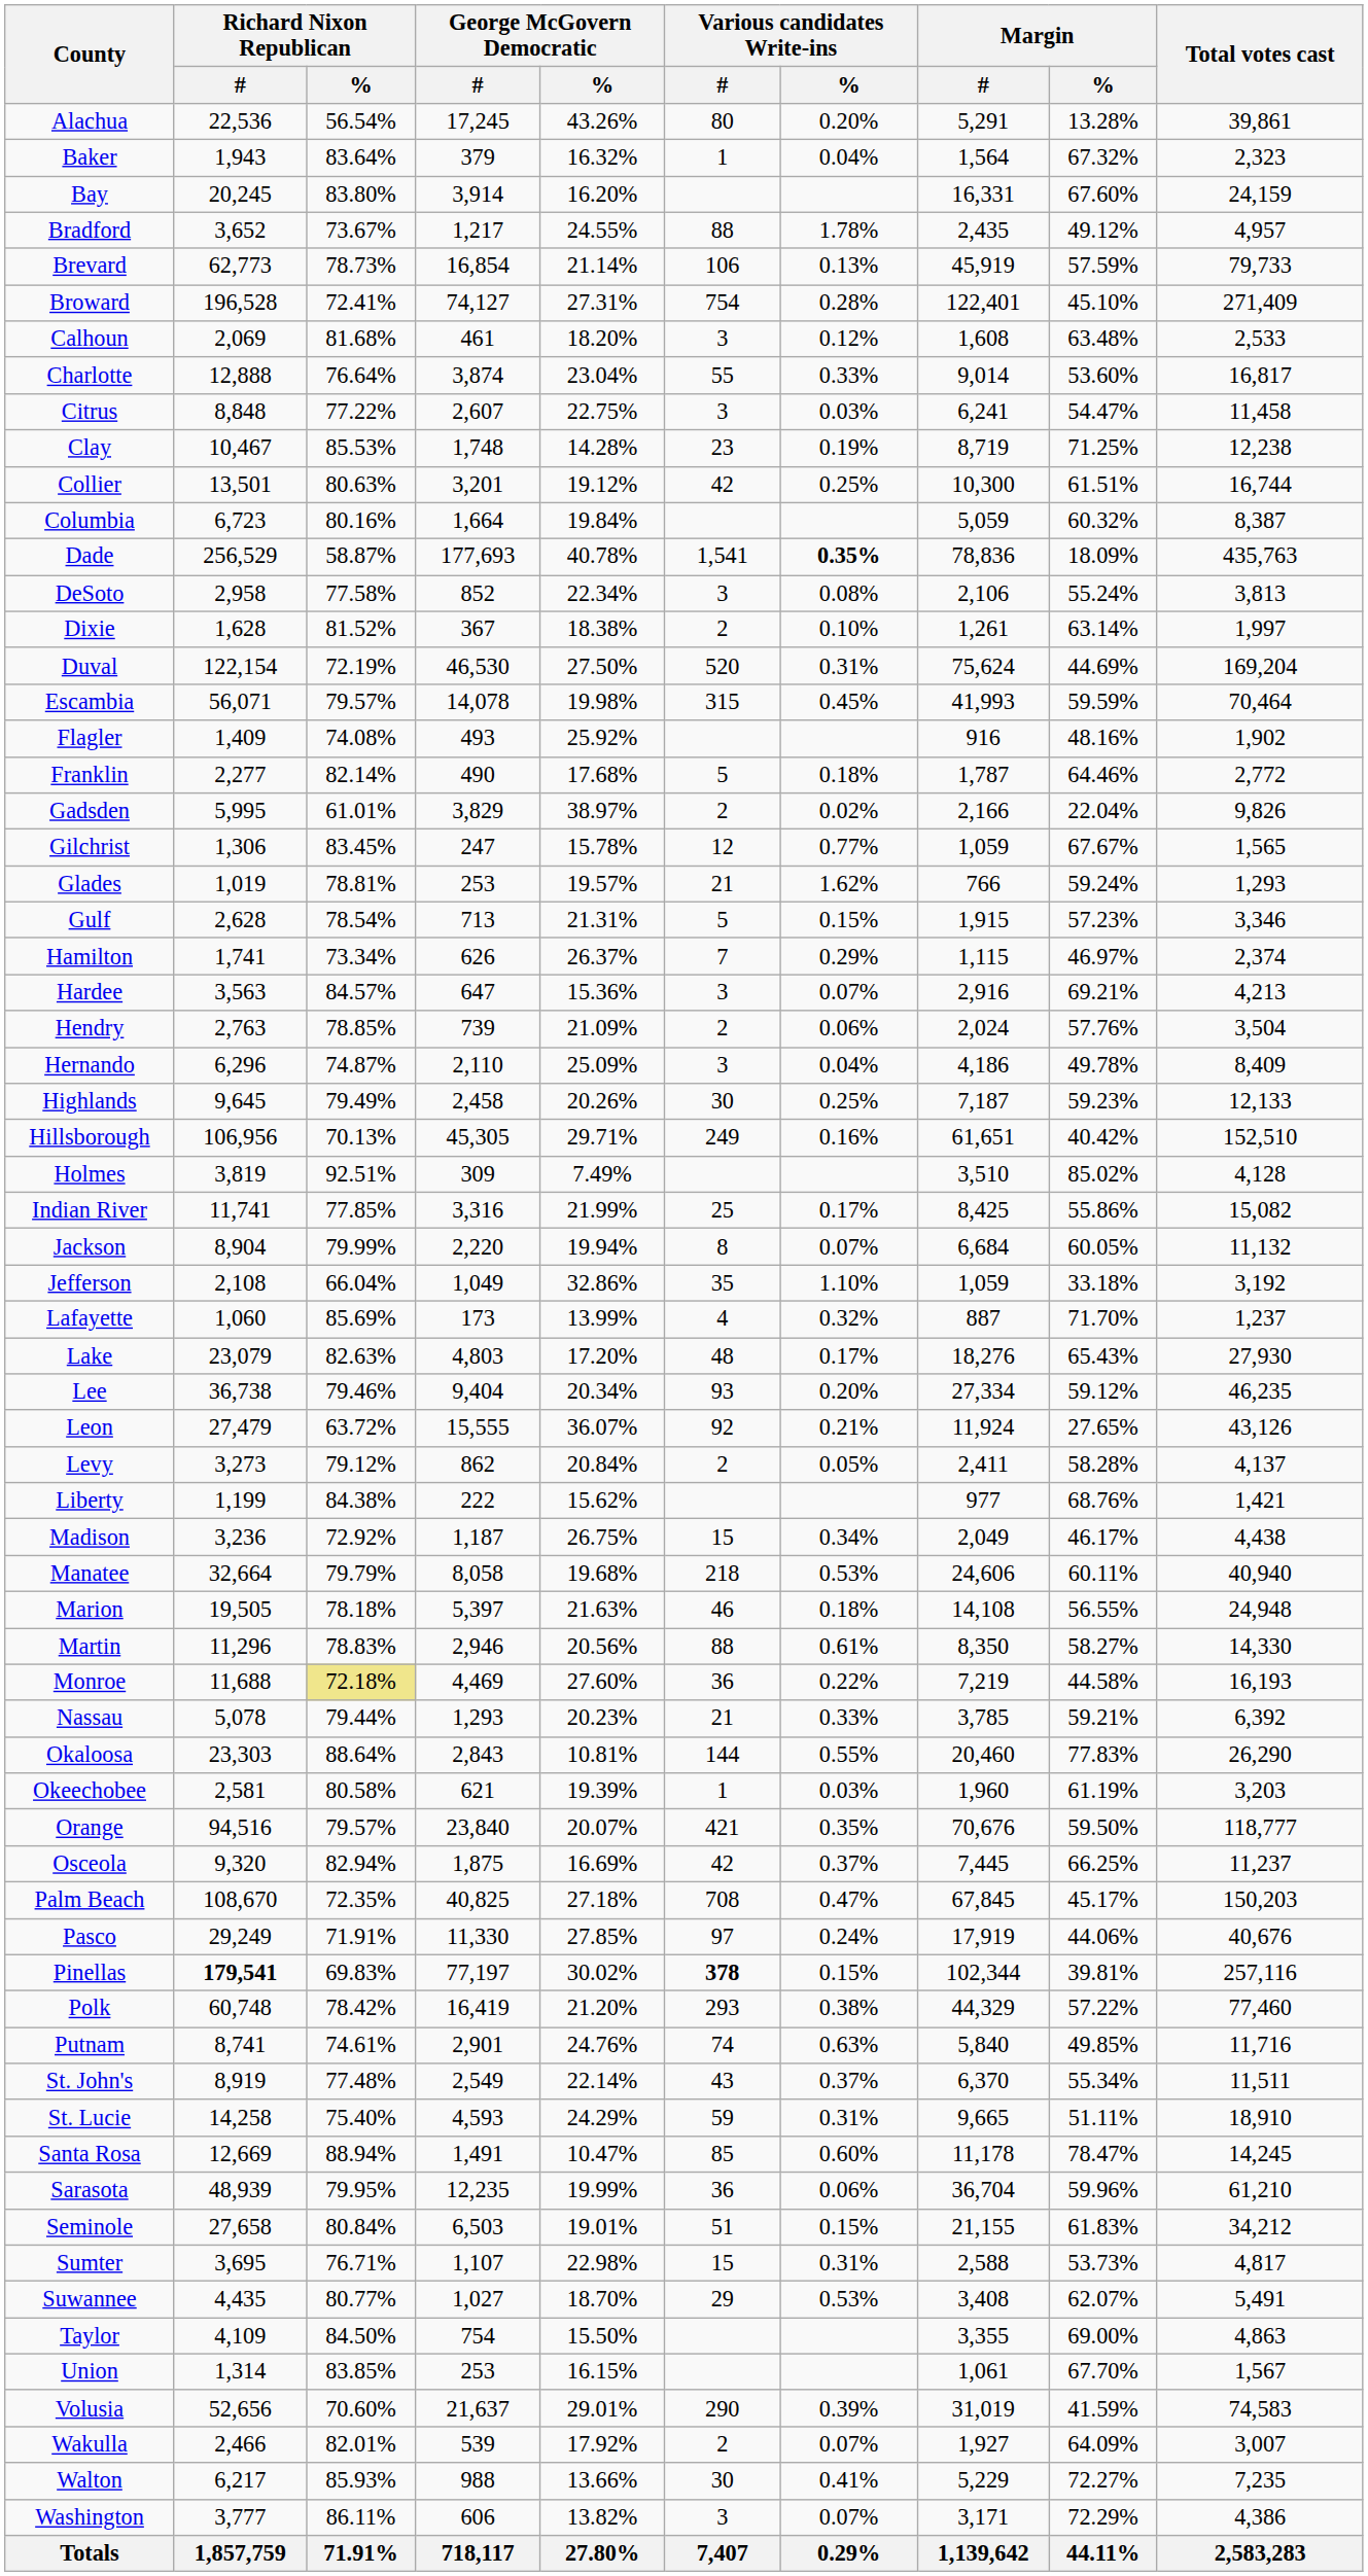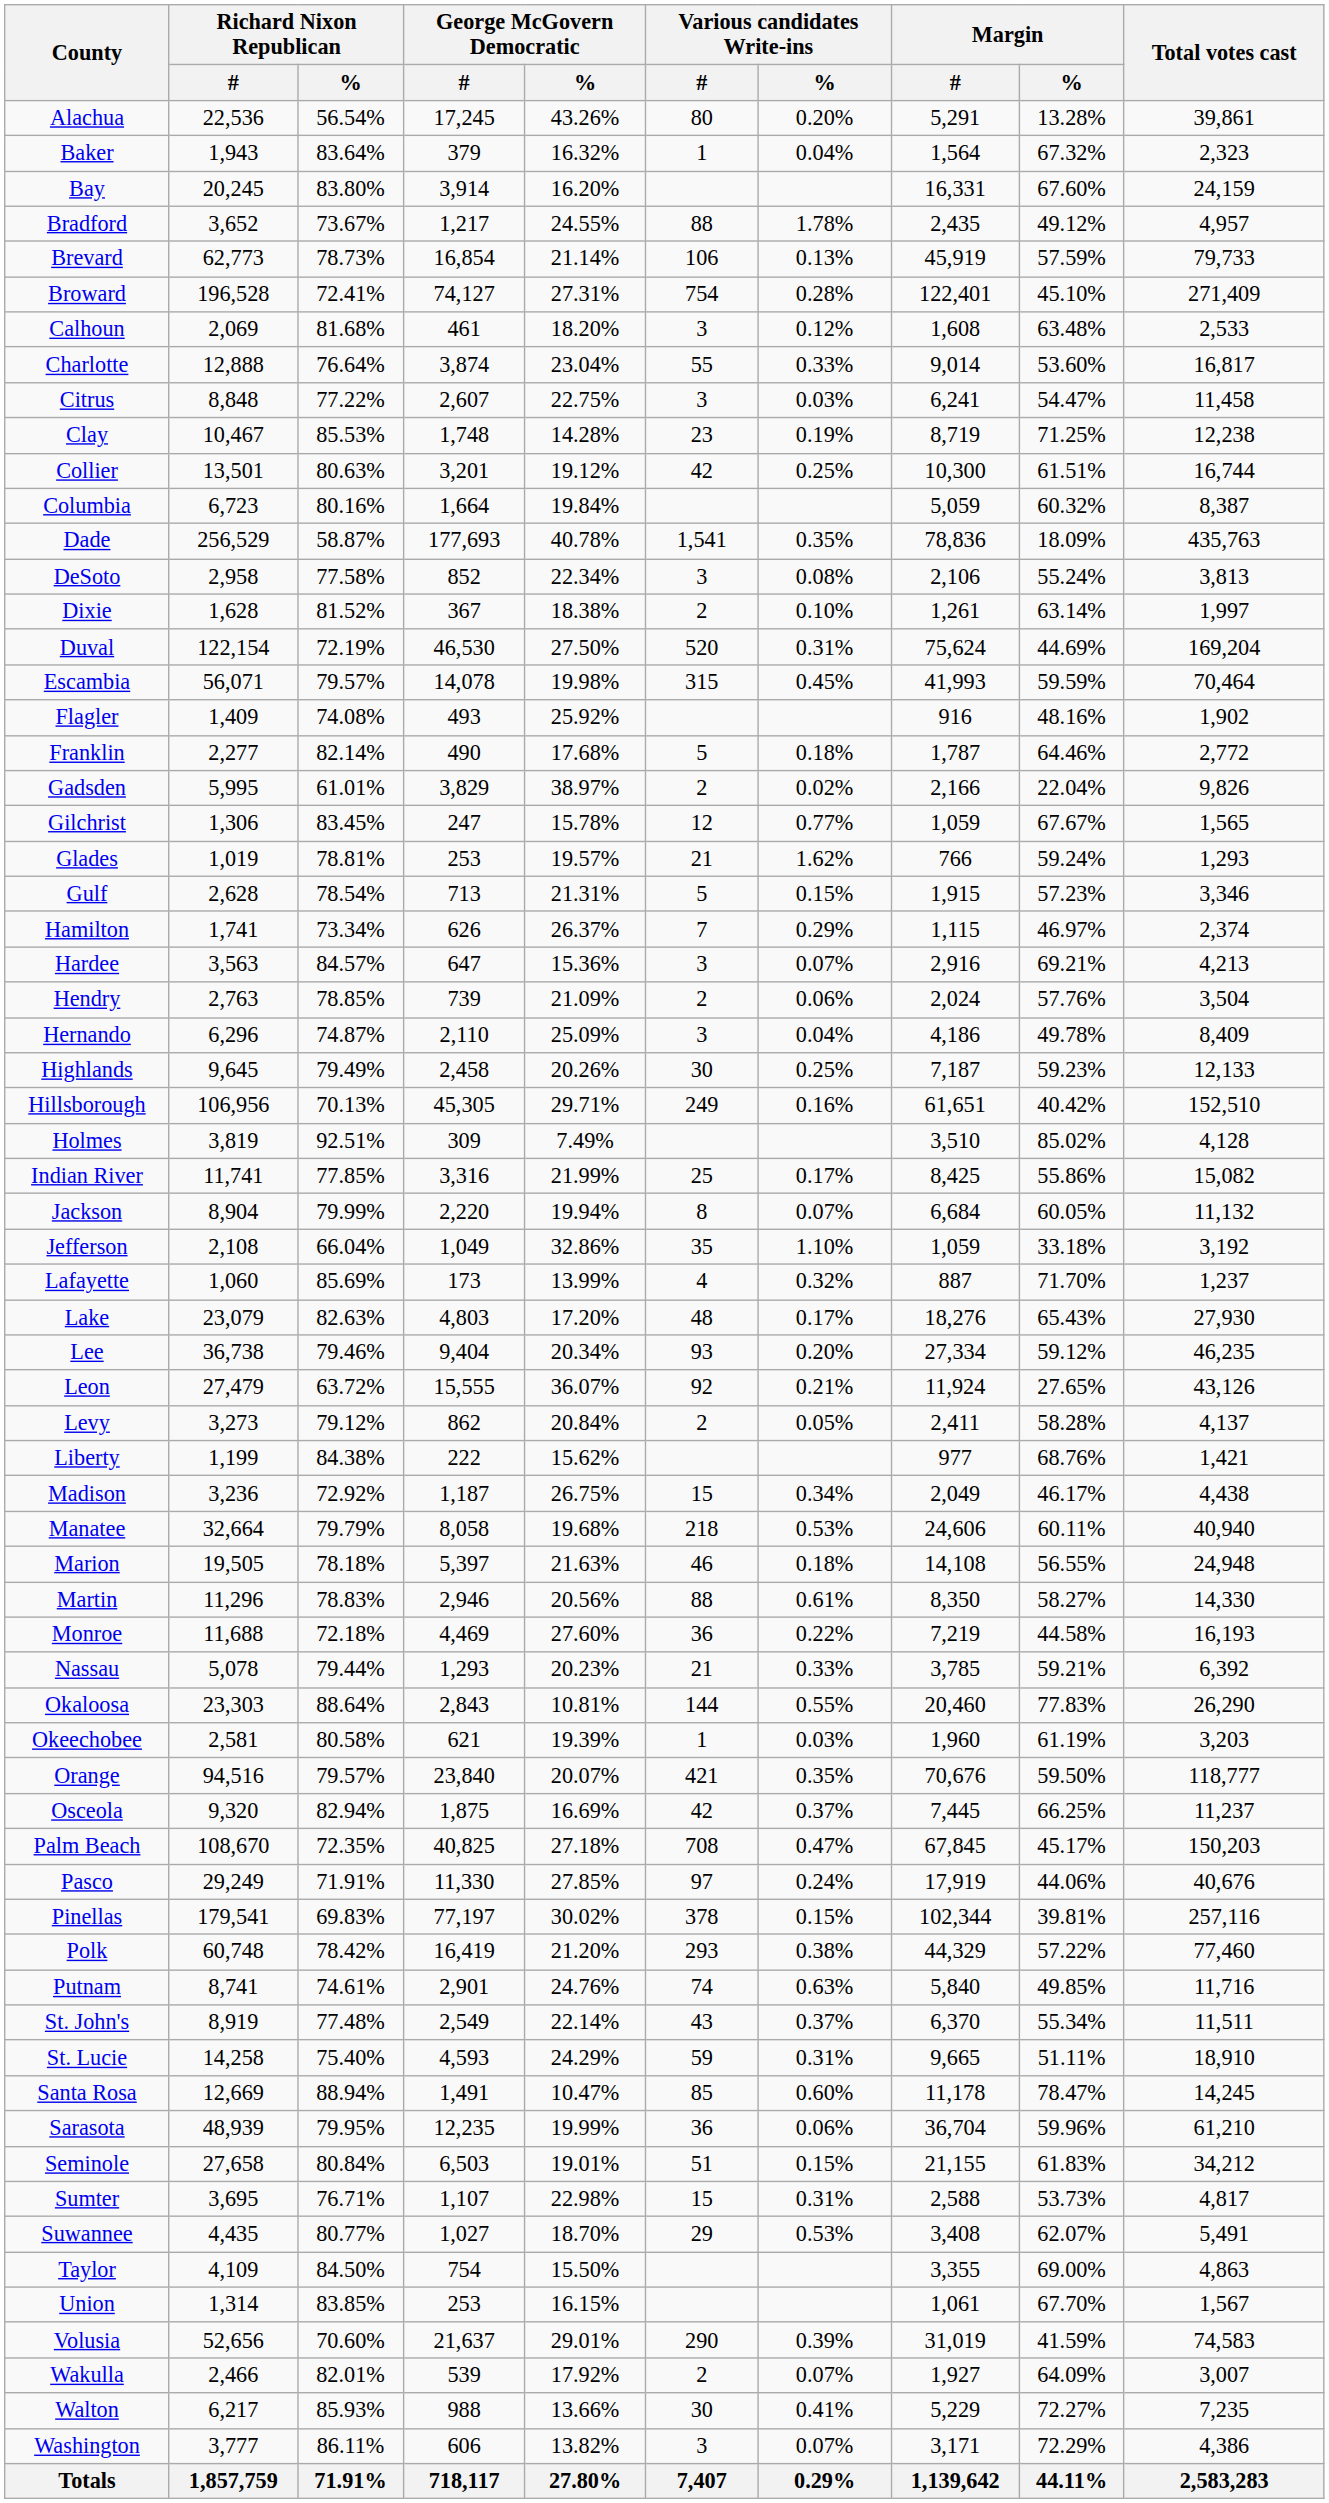Dade | Various candidates Write-ins / %: bold -> normal
Monroe | Richard Nixon Republican / %: khaki background -> no background
Pinellas | Richard Nixon Republican / #: bold -> normal
Pinellas | Various candidates Write-ins / #: bold -> normal
